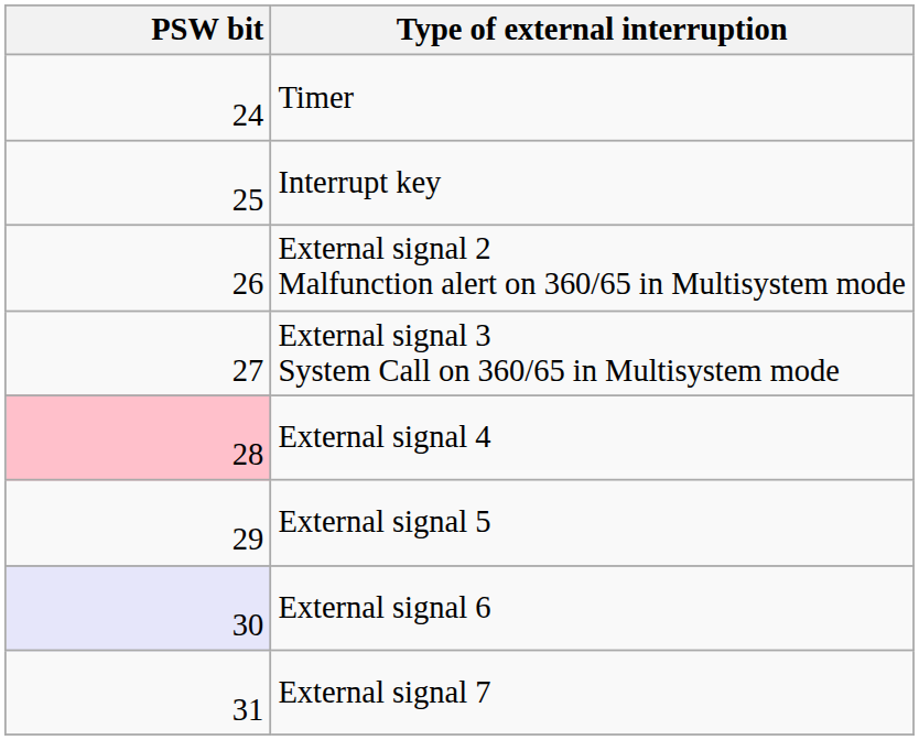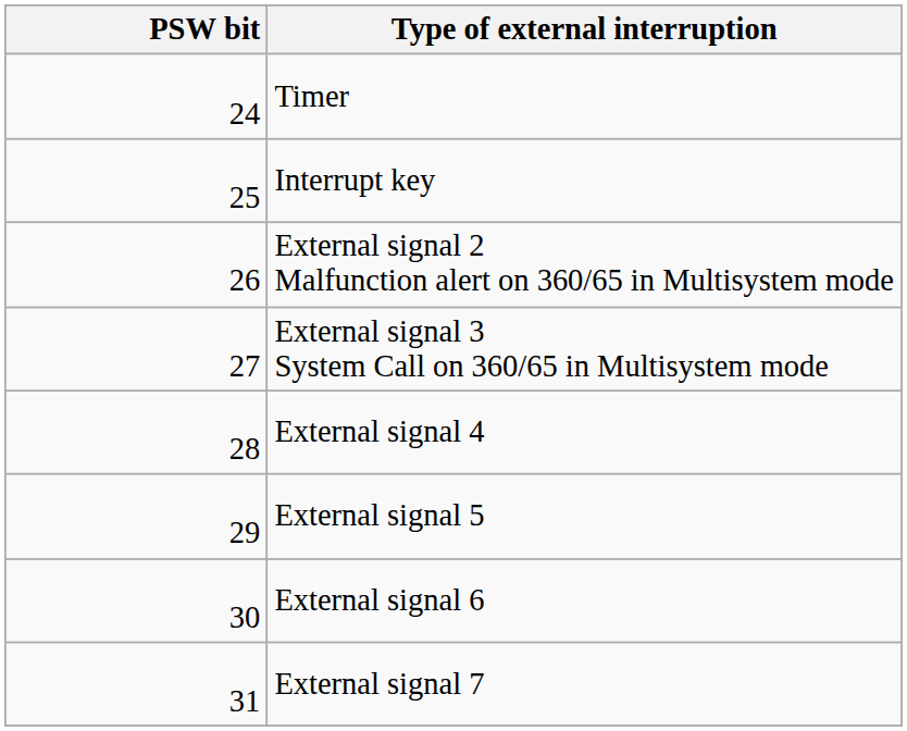External signal 4 | PSW bit: pink background -> no background
External signal 6 | PSW bit: lavender background -> no background
